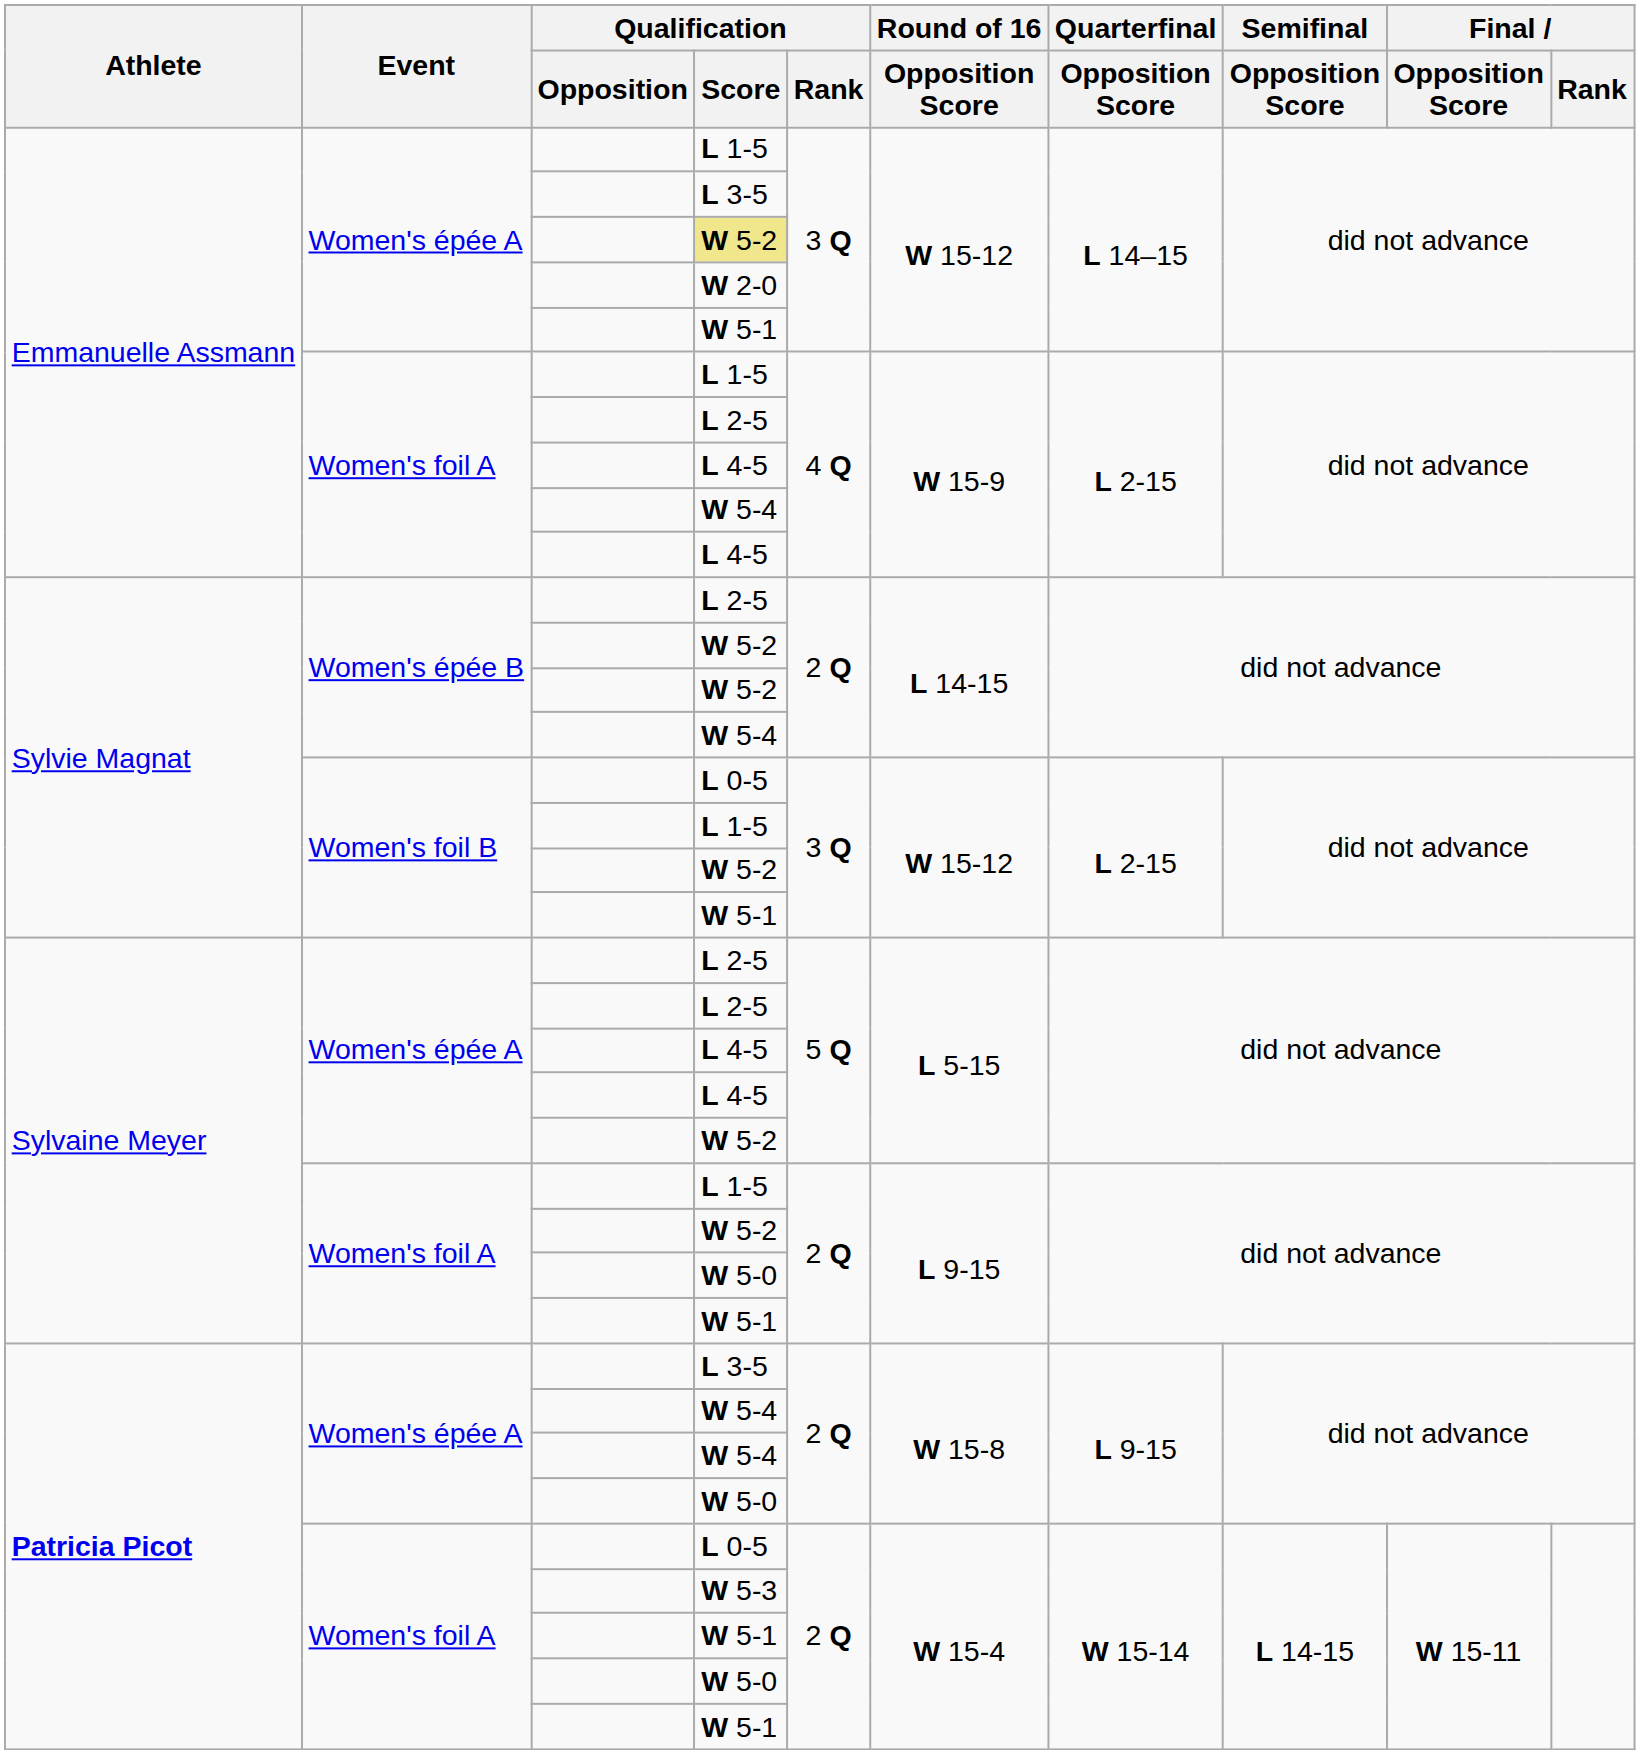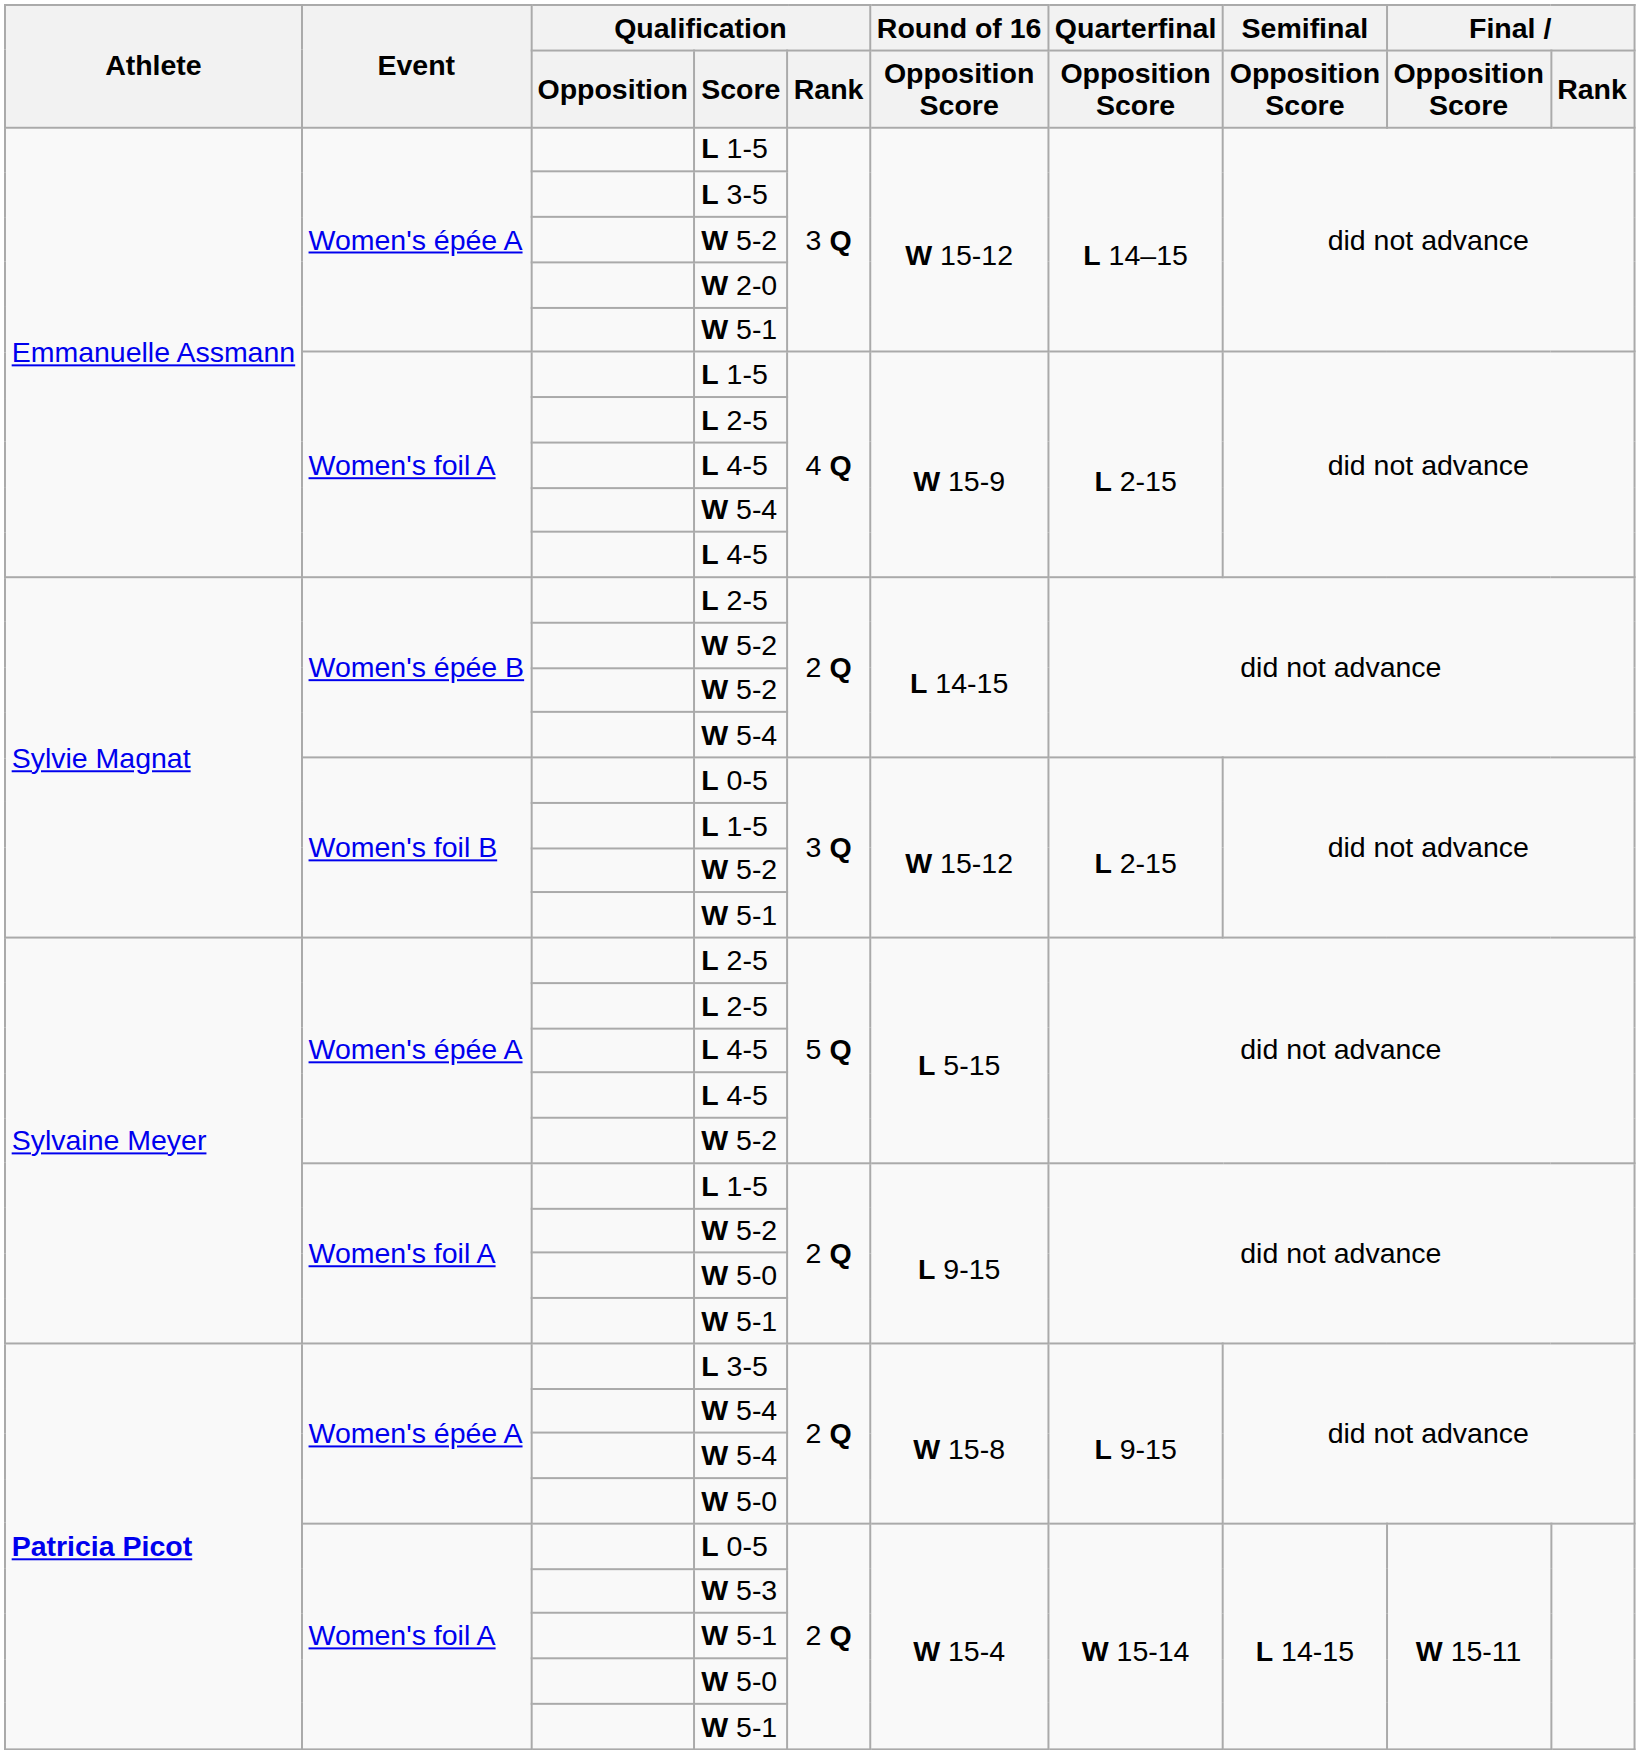Emmanuelle Assmann / W 5-2 | Qualification / Score: khaki background -> no background
